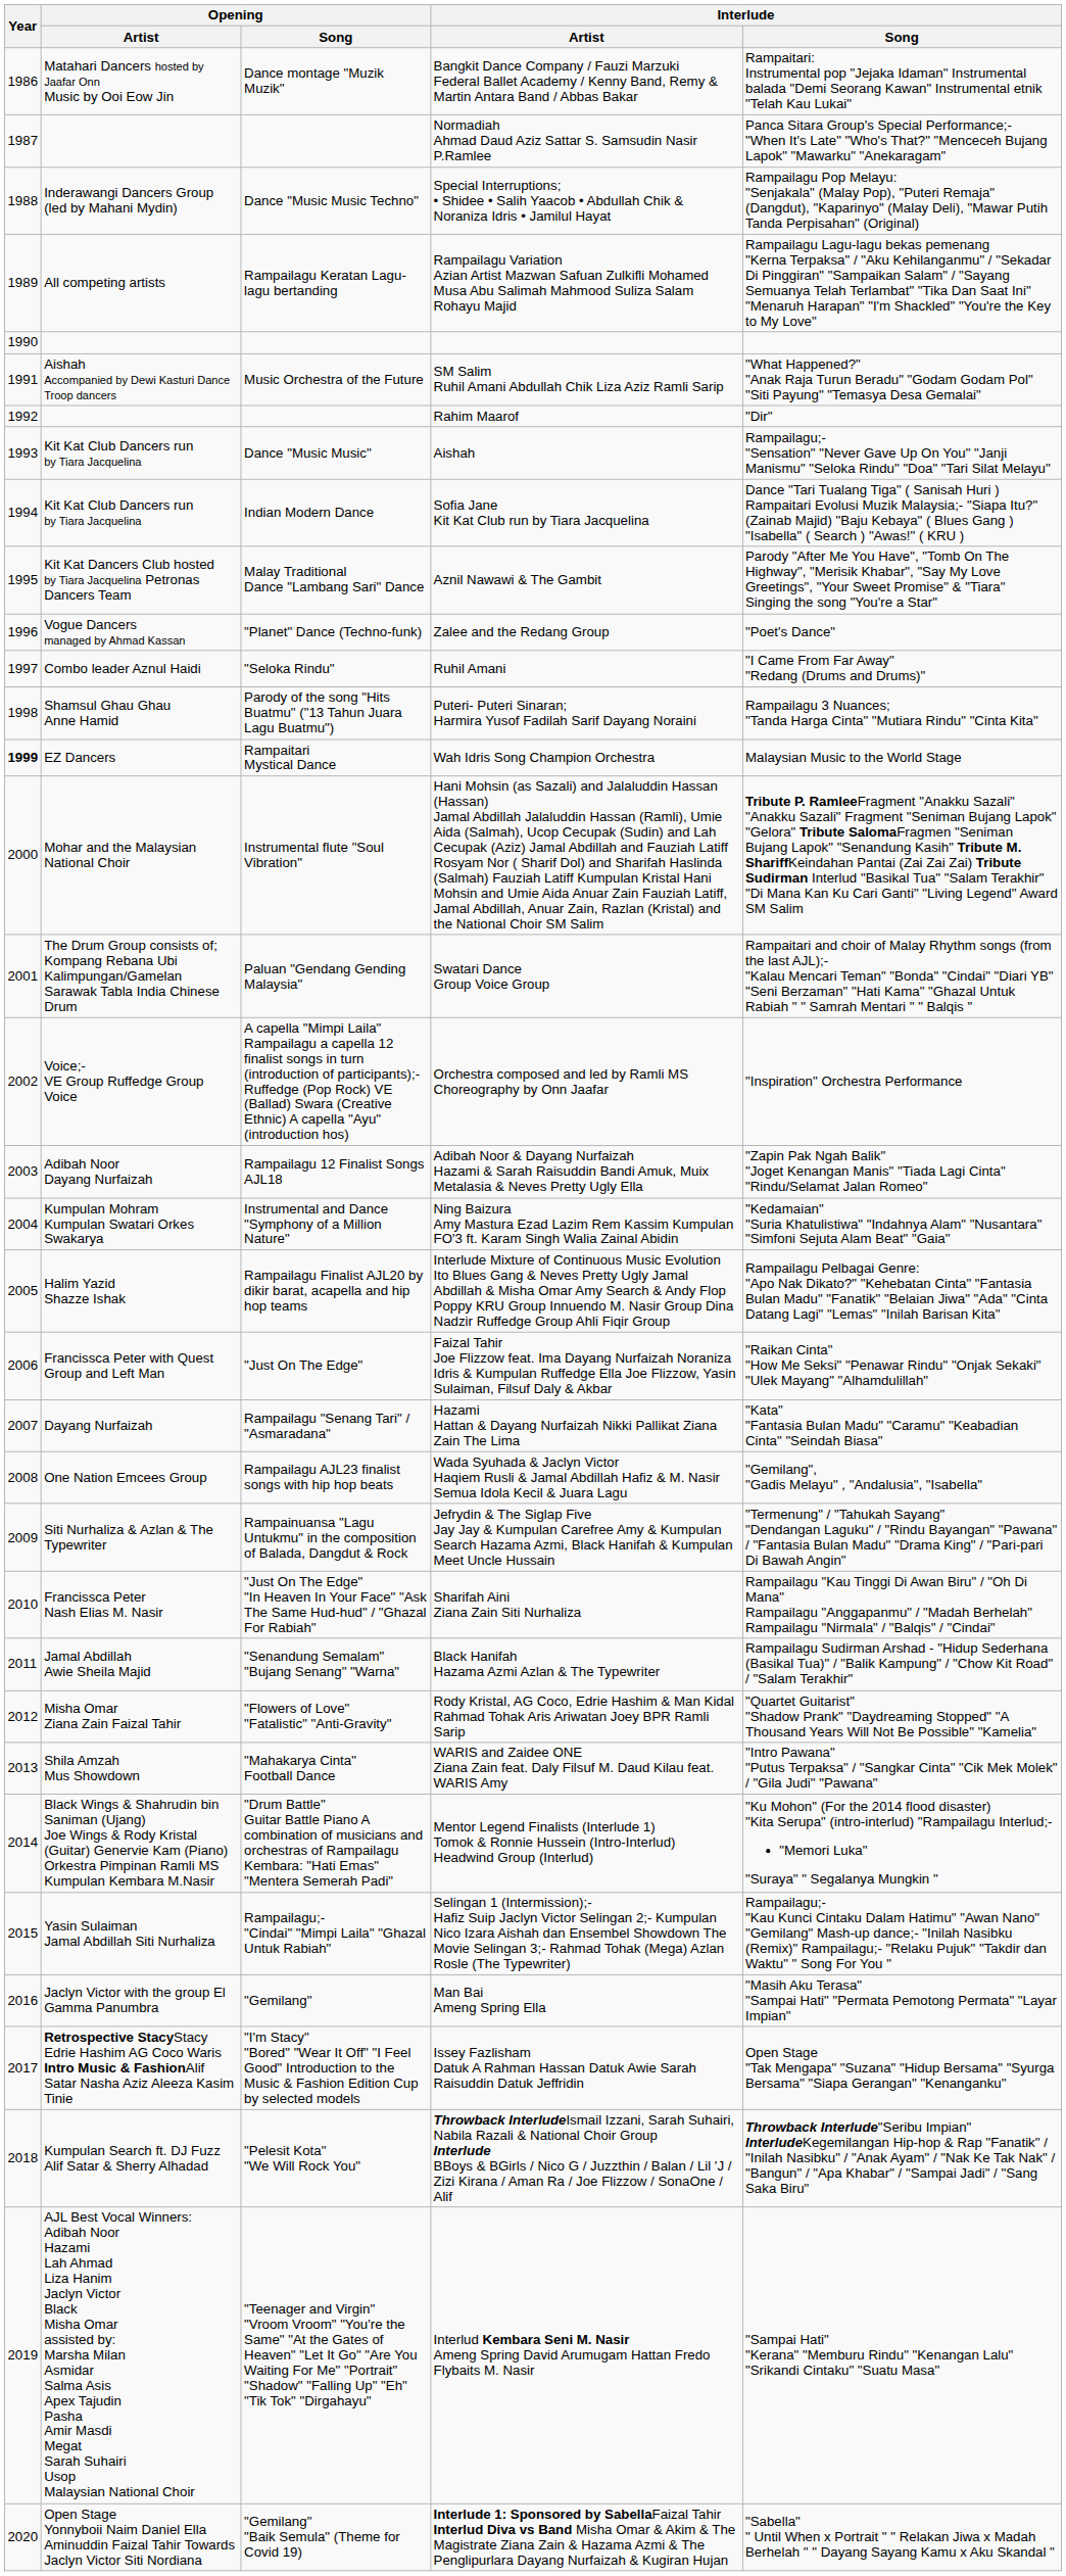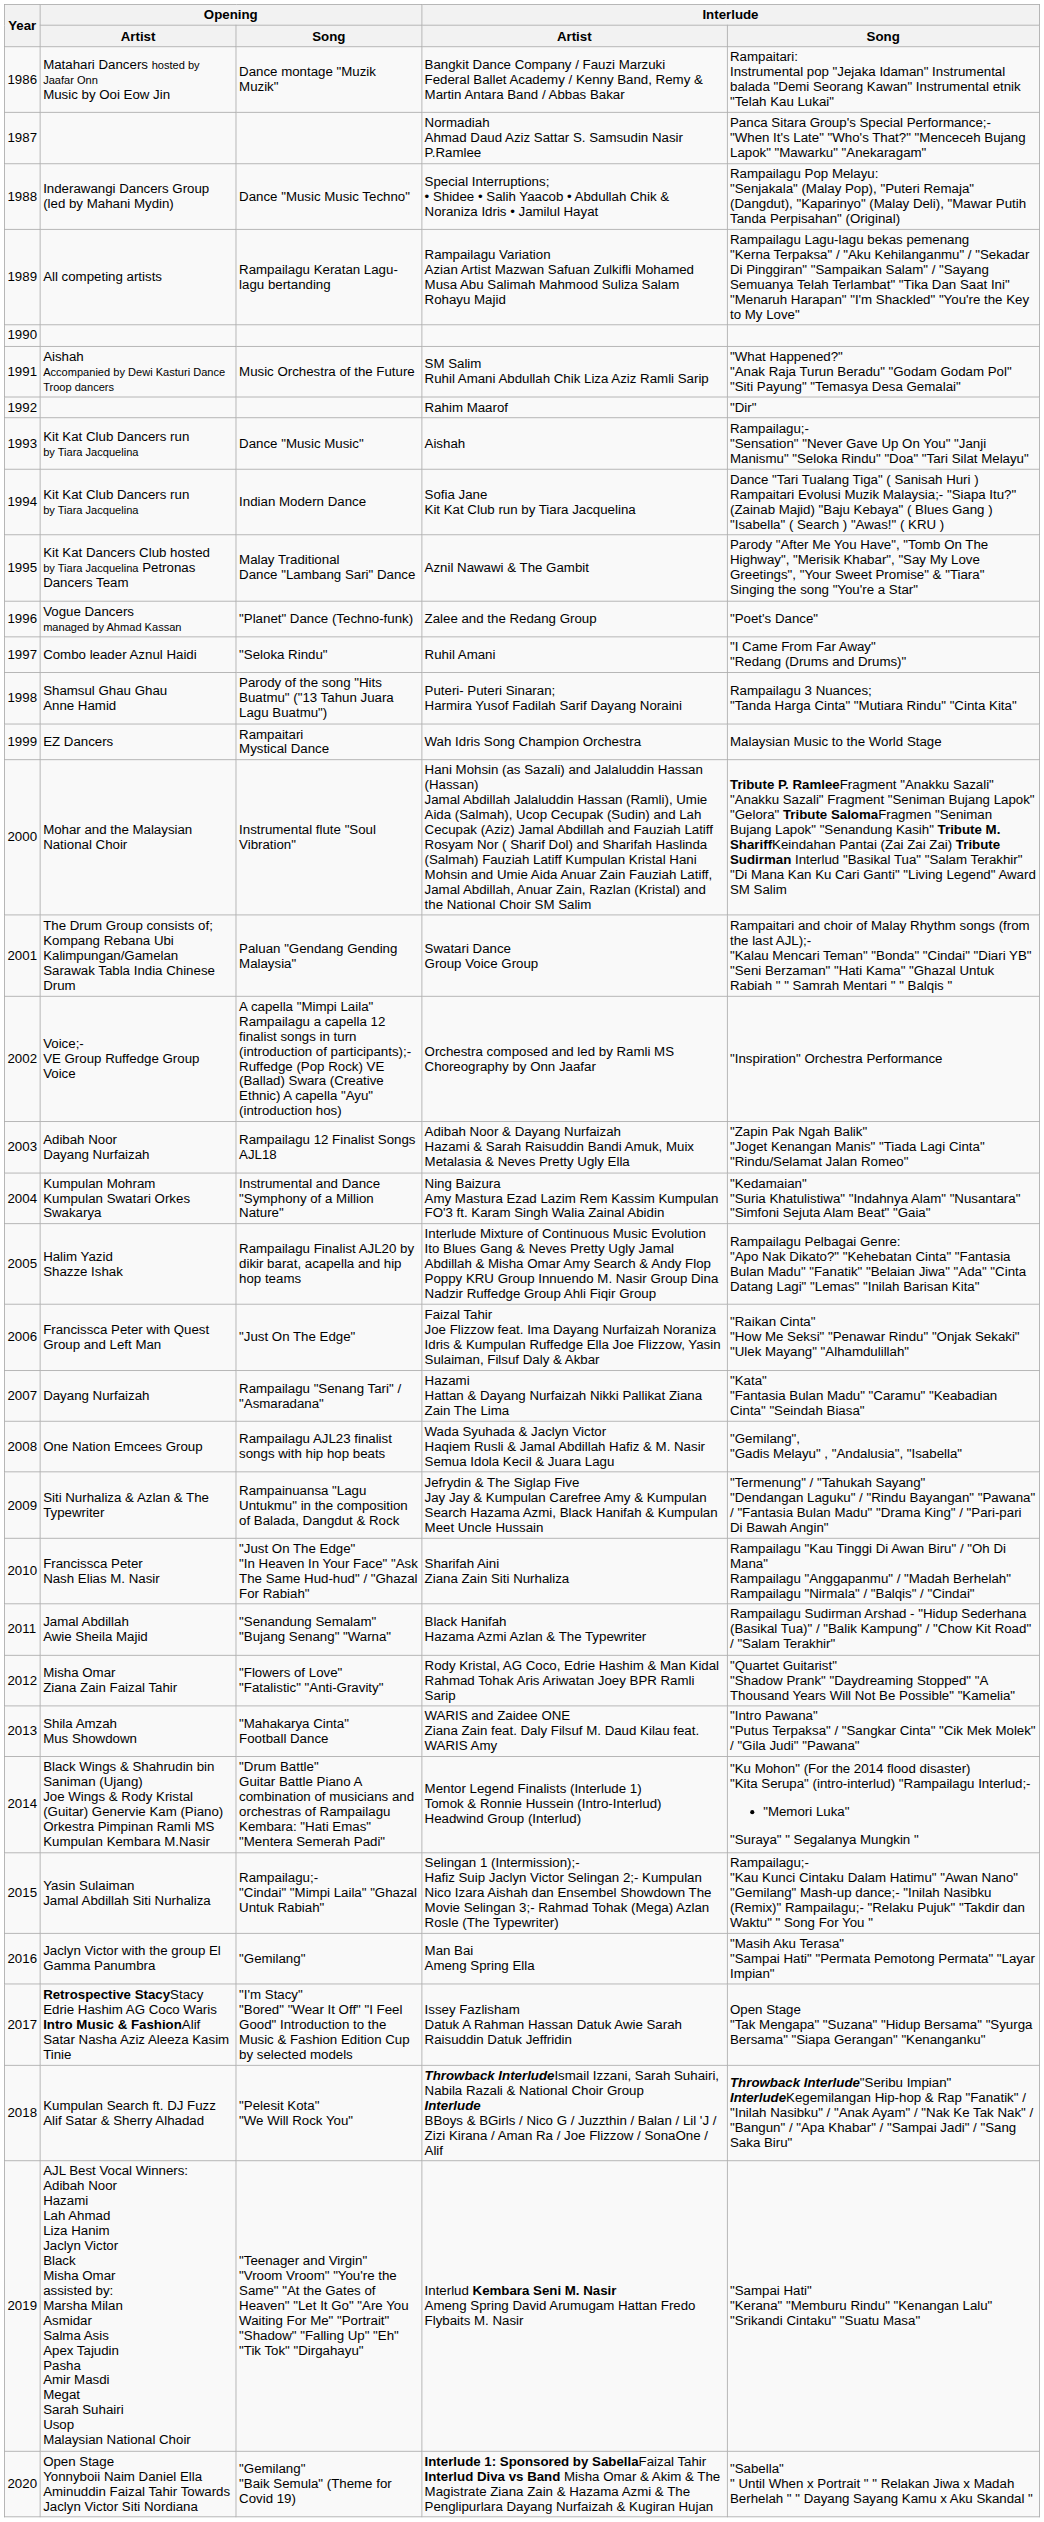Wah Idris Song Champion Orchestra | Year: bold -> normal
